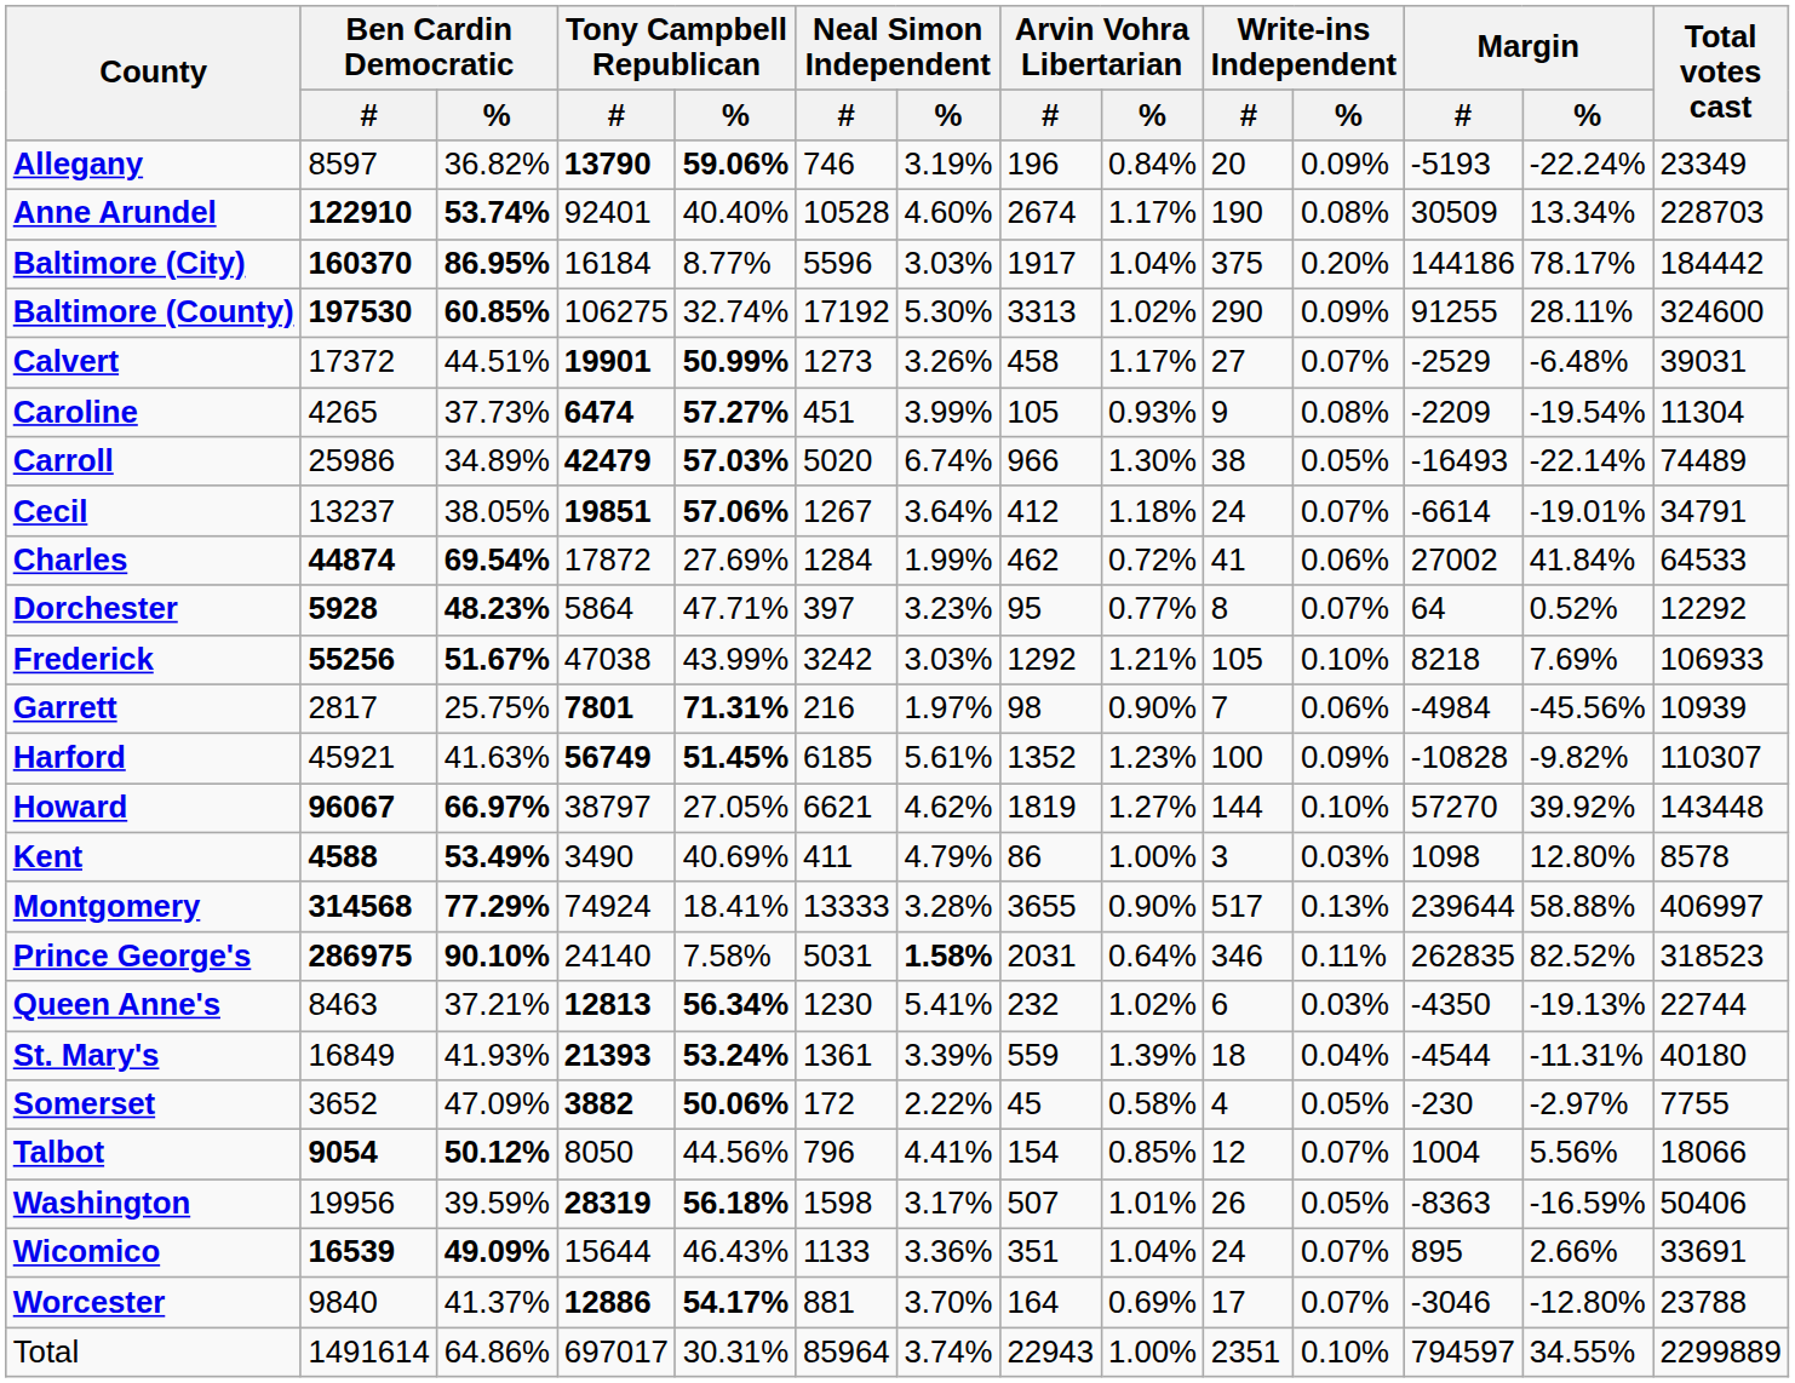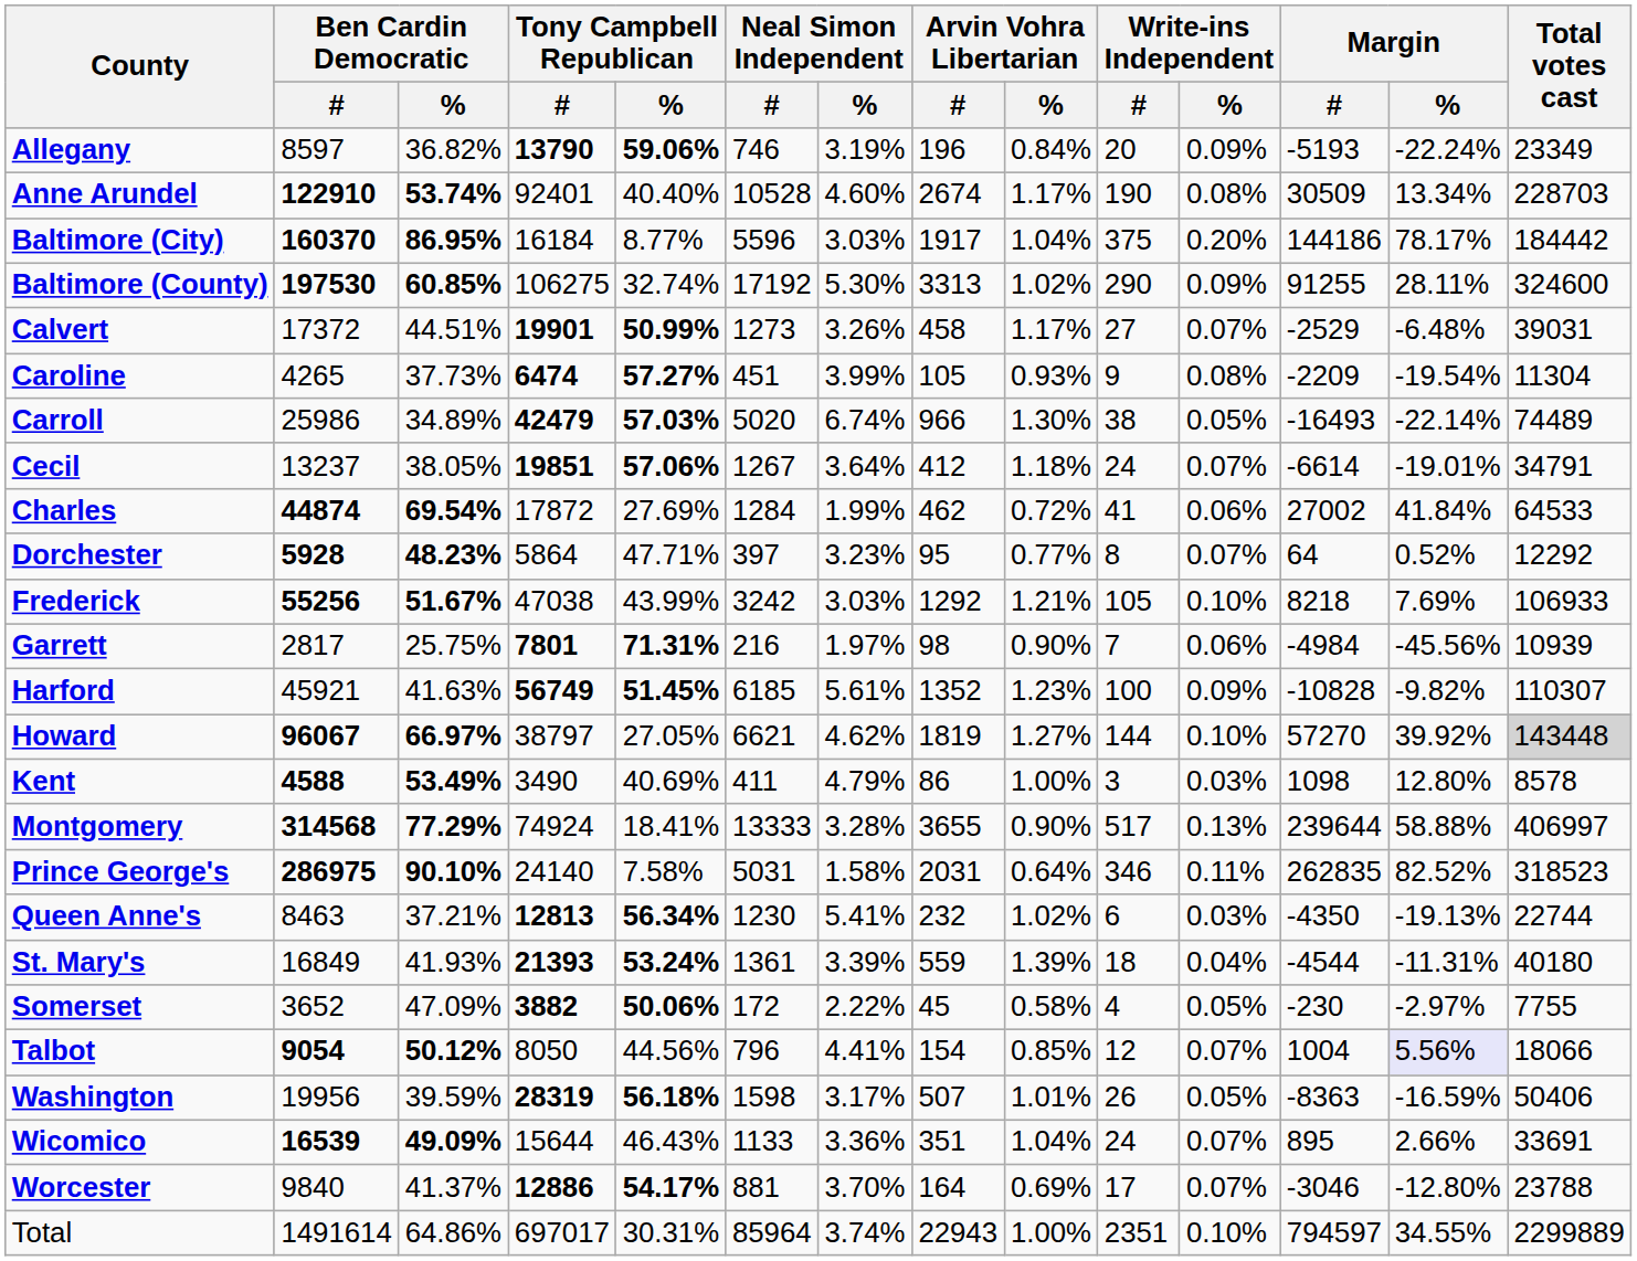Howard | Total votes cast: no background -> lightgrey background
Prince George's | Neal Simon Independent / %: bold -> normal
Talbot | Margin / %: no background -> lavender background
